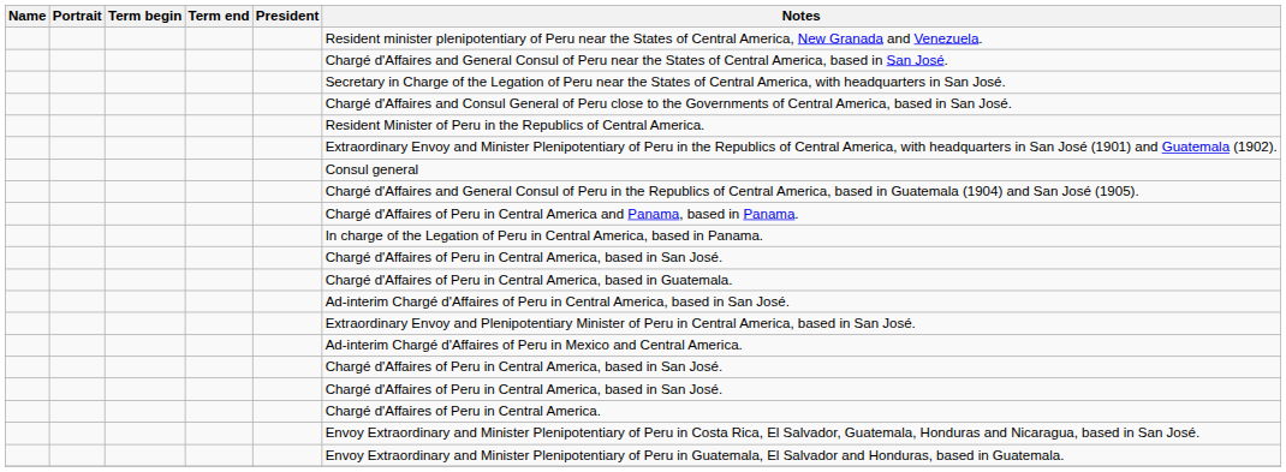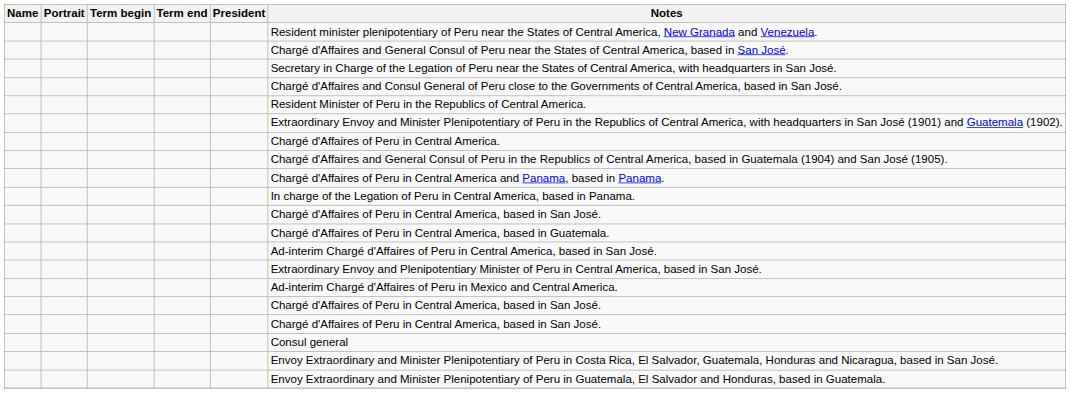row 8 | Notes: Consul general -> Chargé d'Affaires of Peru in Central America.
row 19 | Notes: Chargé d'Affaires of Peru in Central America. -> Consul general
